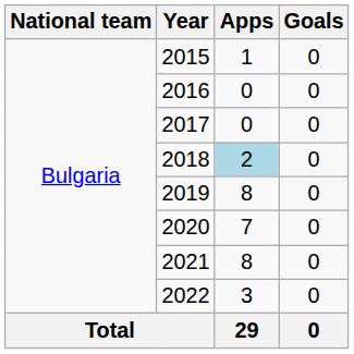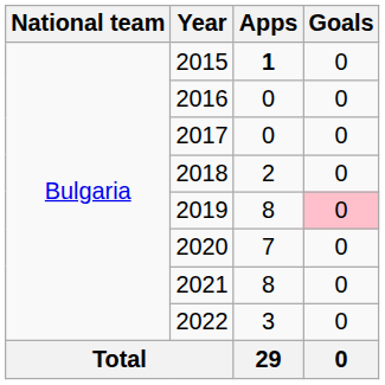2015 | Apps: normal -> bold
2018 | Apps: lightblue background -> no background
2019 | Goals: no background -> pink background
